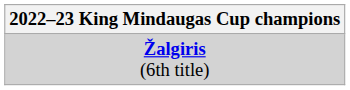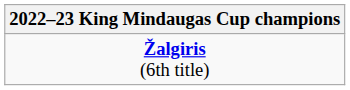row 2 | column 1: lightgrey background -> no background
